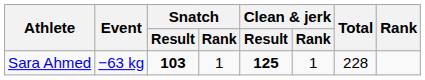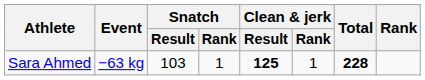Sara Ahmed | Snatch / Result: bold -> normal
Sara Ahmed | Total: normal -> bold
